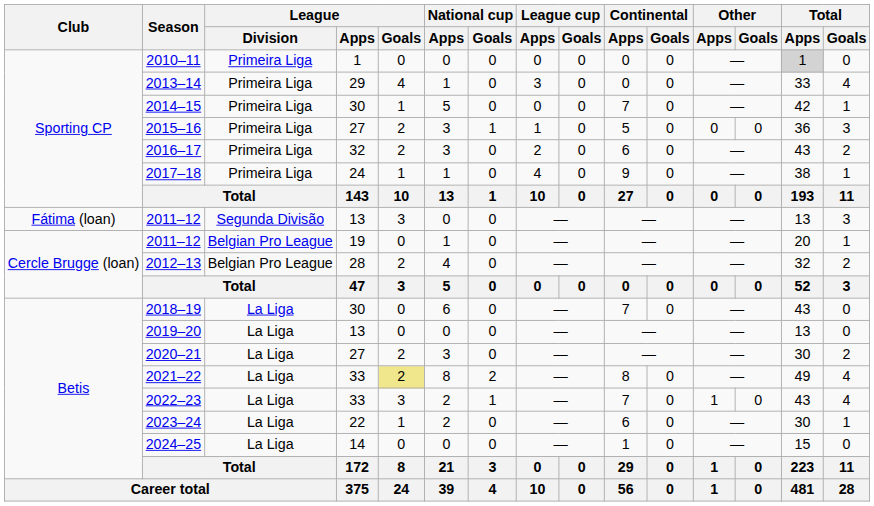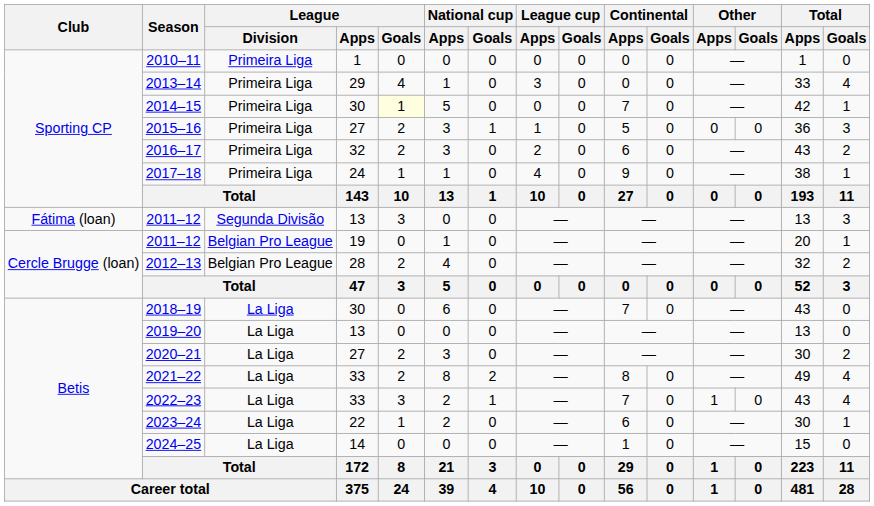2010–11 | Total / Apps: lightgrey background -> no background
2014–15 | League / Goals: no background -> lightyellow background
2021–22 | League / Goals: khaki background -> no background
